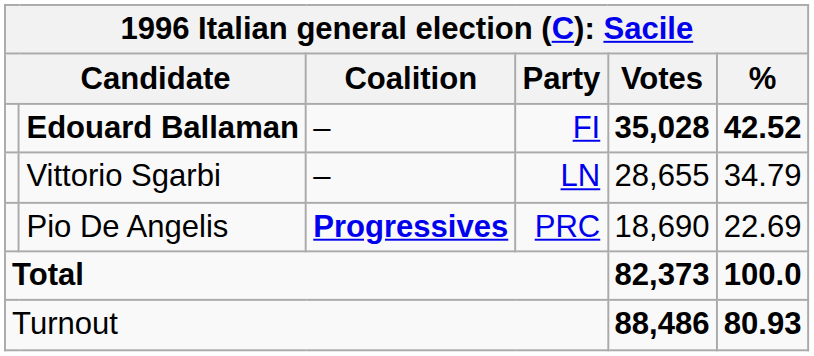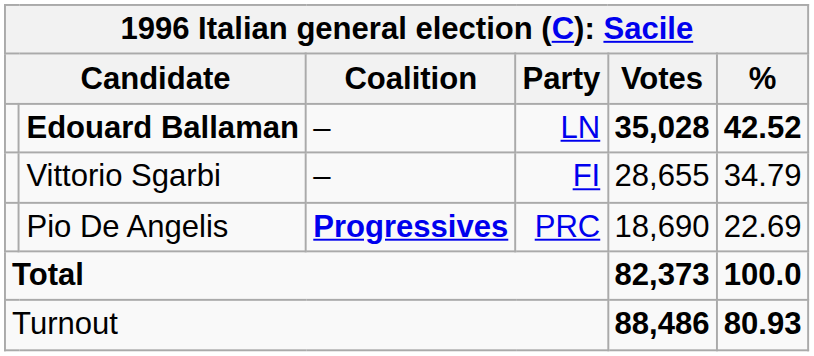Edouard Ballaman | Party: FI -> LN
Vittorio Sgarbi | Party: LN -> FI
